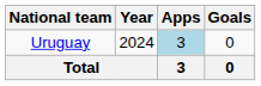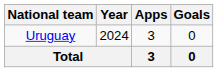Uruguay | Apps: lightblue background -> no background
